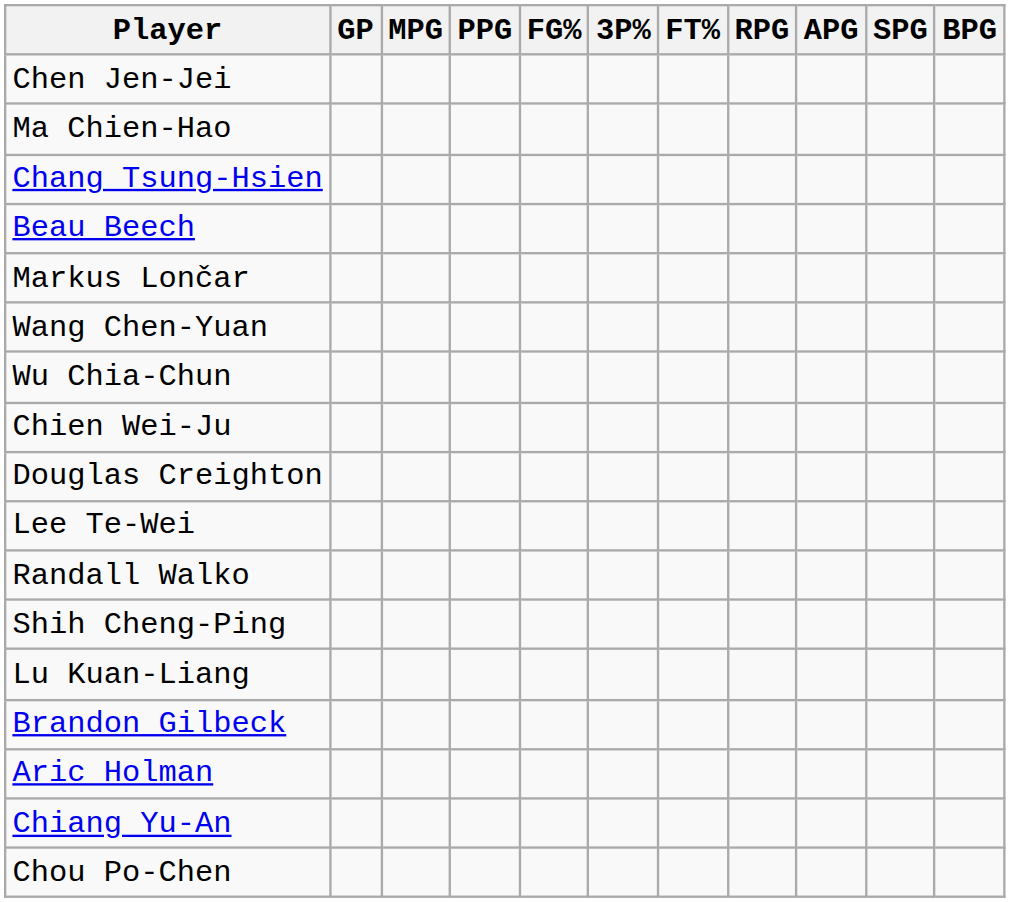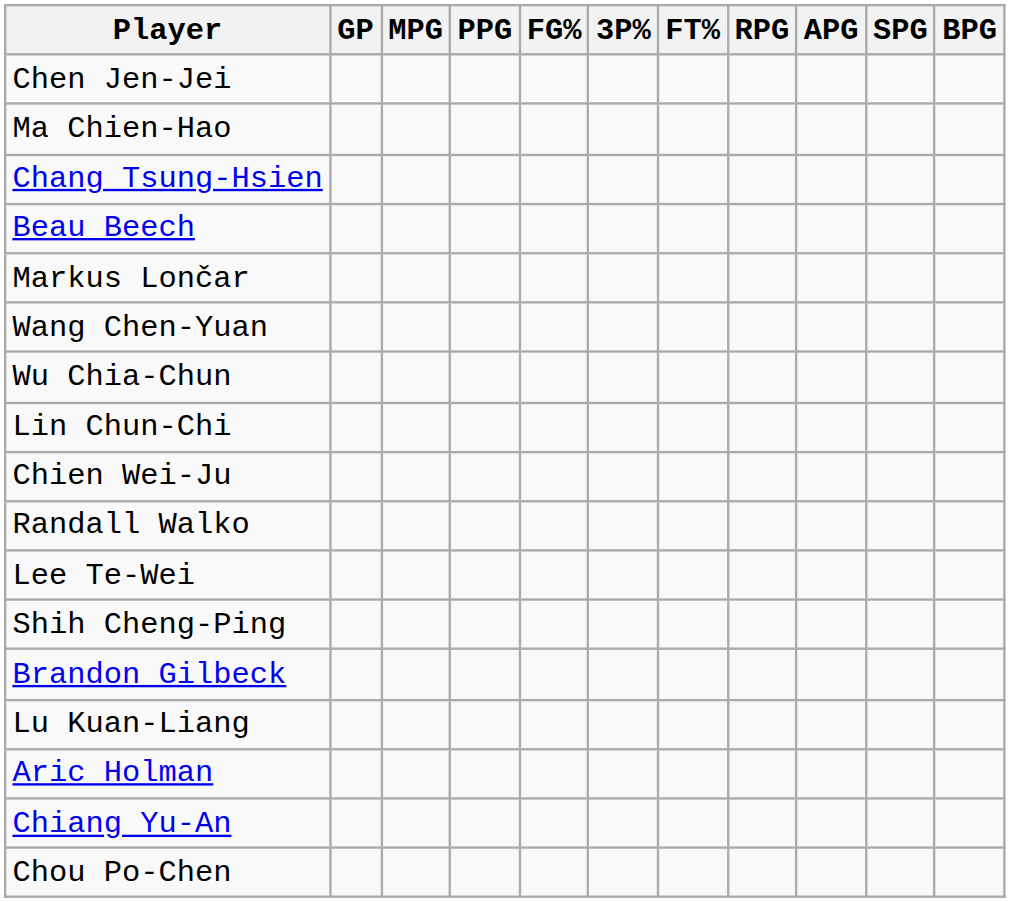+ row: Lin Chun-Chi
- row: Douglas Creighton
rows swapped: Randall Walko <-> Lee Te-Wei
rows swapped: Lu Kuan-Liang <-> Brandon Gilbeck
